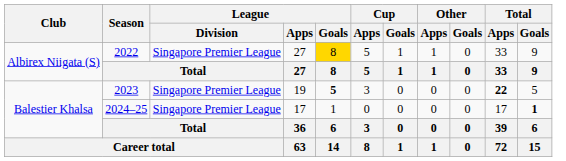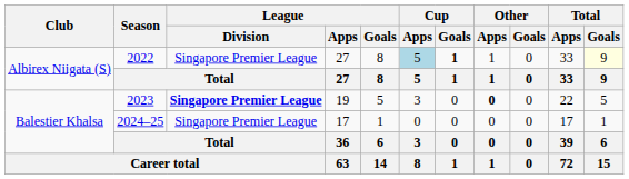2022 | League / Goals: gold background -> no background
2022 | Cup / Apps: no background -> lightblue background
2022 | Cup / Goals: normal -> bold
2022 | Total / Goals: no background -> lightyellow background
2023 | League / Division: normal -> bold
2023 | League / Goals: bold -> normal
2023 | Other / Apps: normal -> bold
2023 | Total / Apps: bold -> normal
2024–25 | Total / Goals: bold -> normal
